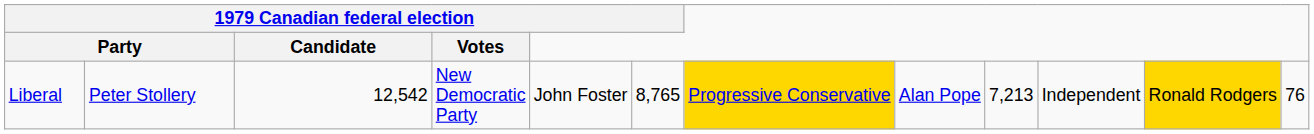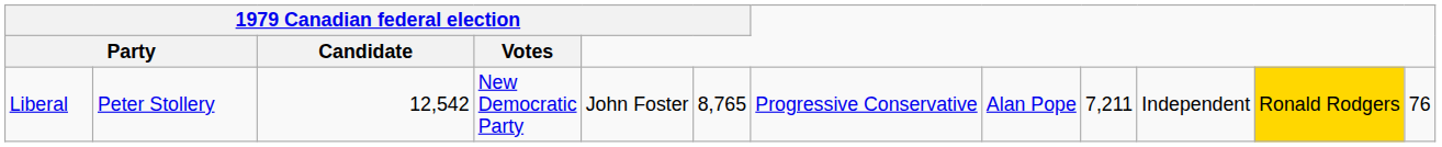Liberal | column 7: gold background -> no background
Liberal | column 9: 7,213 -> 7,211
